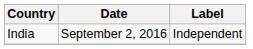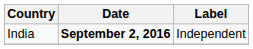India | Date: normal -> bold
